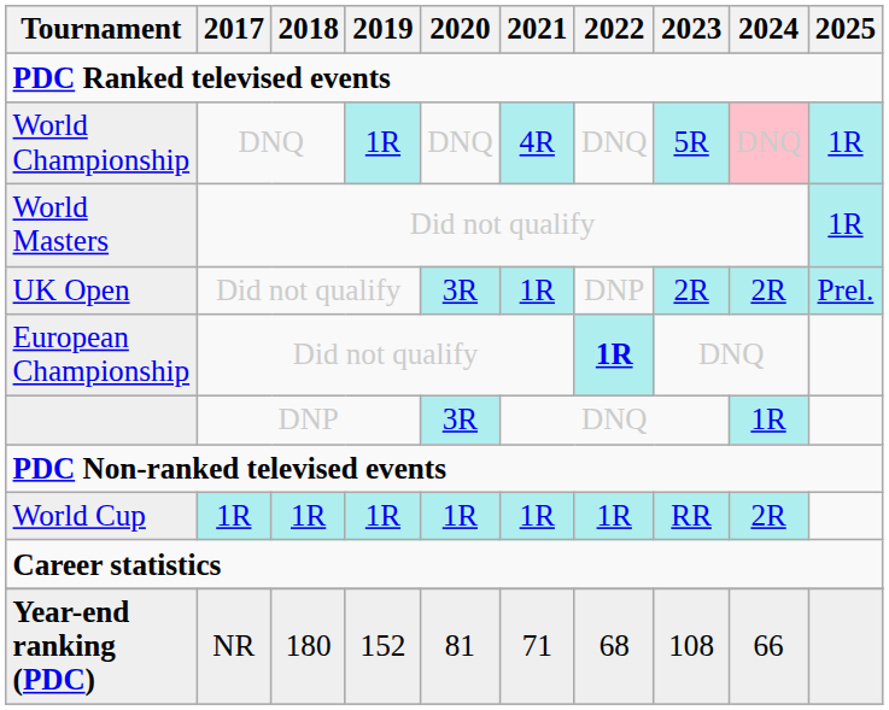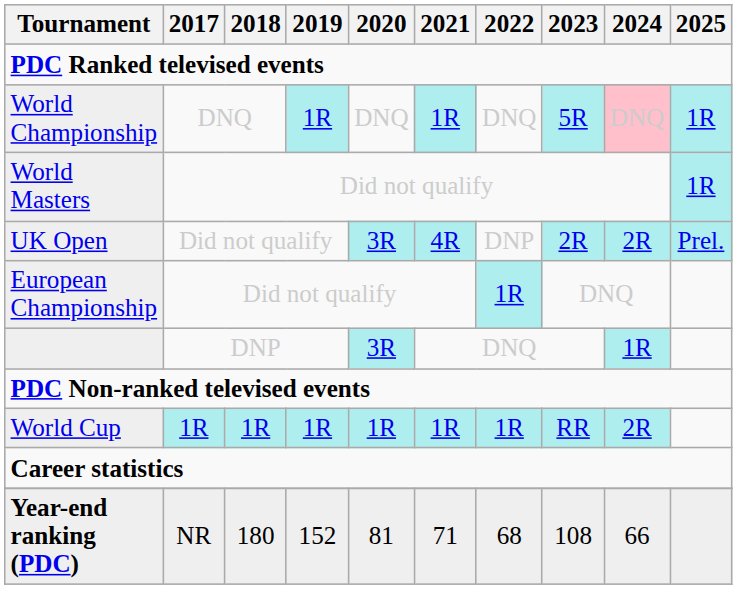World Championship | 2021: 4R -> 1R
UK Open | 2021: 1R -> 4R
European Championship | 2022: bold -> normal
